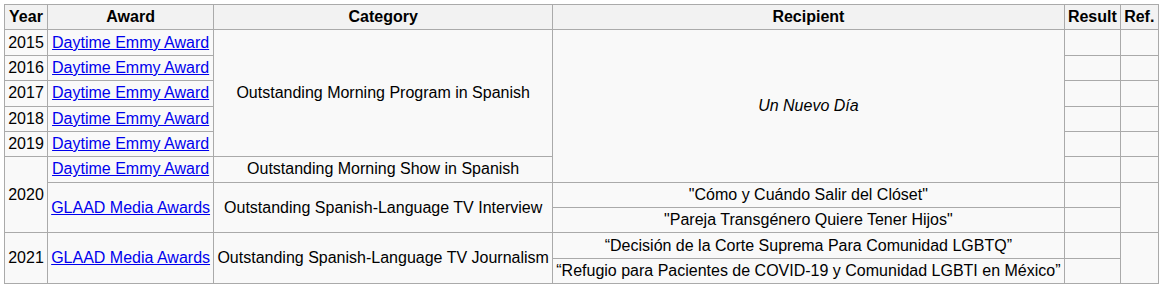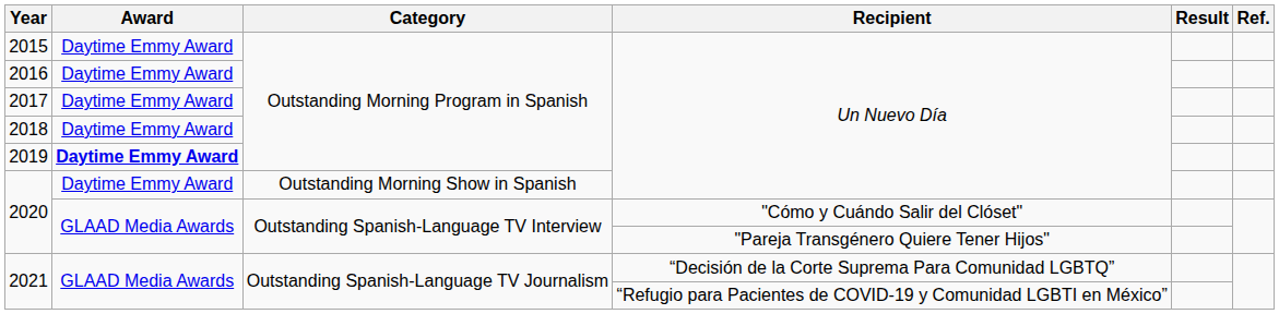2019 | Award: normal -> bold
